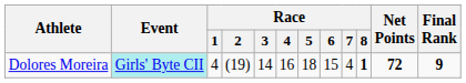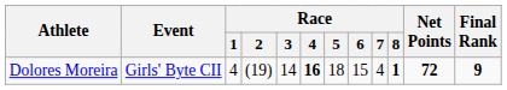Dolores Moreira | Event: paleturquoise background -> no background
Dolores Moreira | Race / 4: normal -> bold
